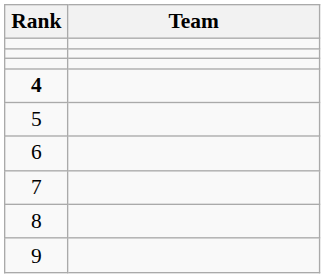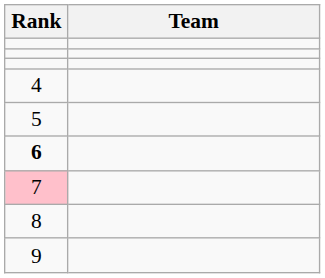row 5 | Rank: bold -> normal
row 7 | Rank: normal -> bold
row 8 | Rank: no background -> pink background
